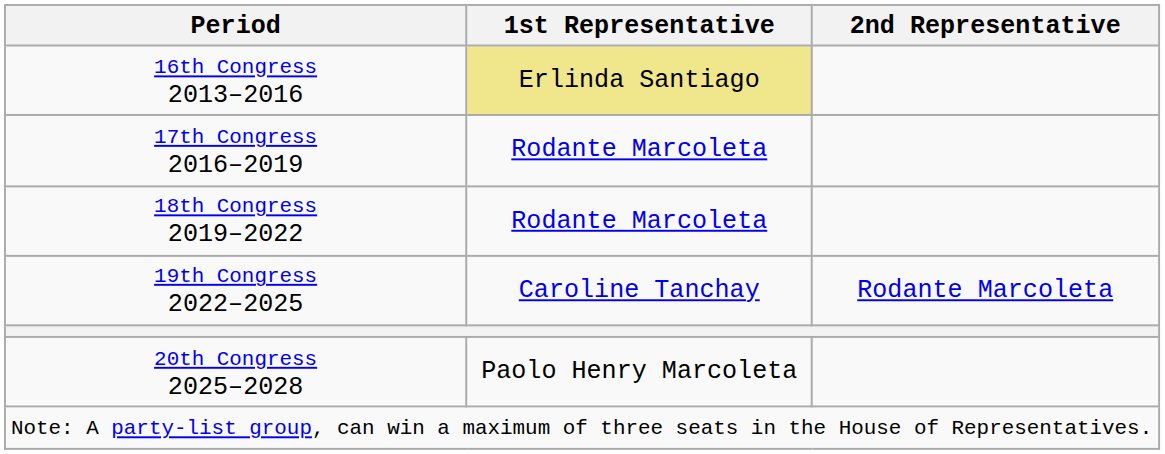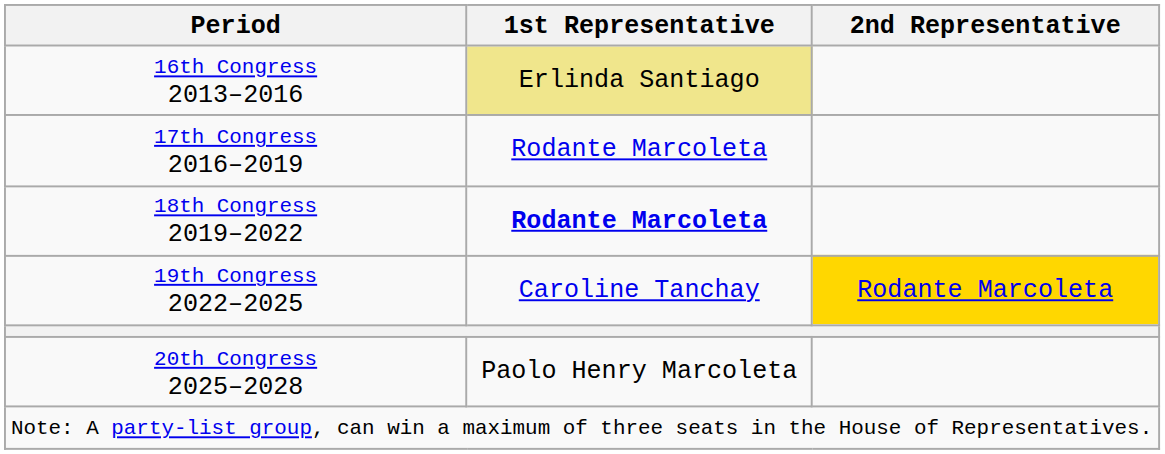18th Congress 2019–2022 | 1st Representative: normal -> bold
19th Congress 2022–2025 | 2nd Representative: no background -> gold background
